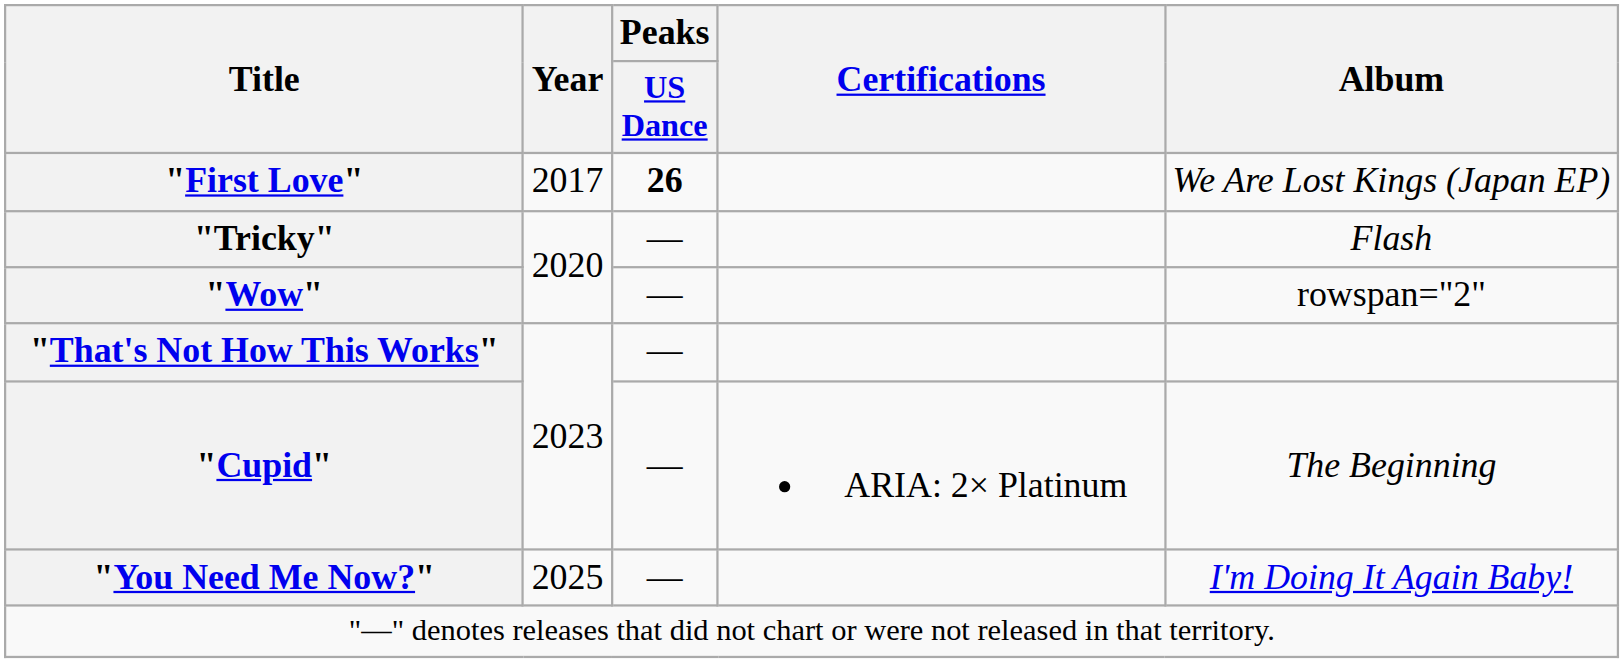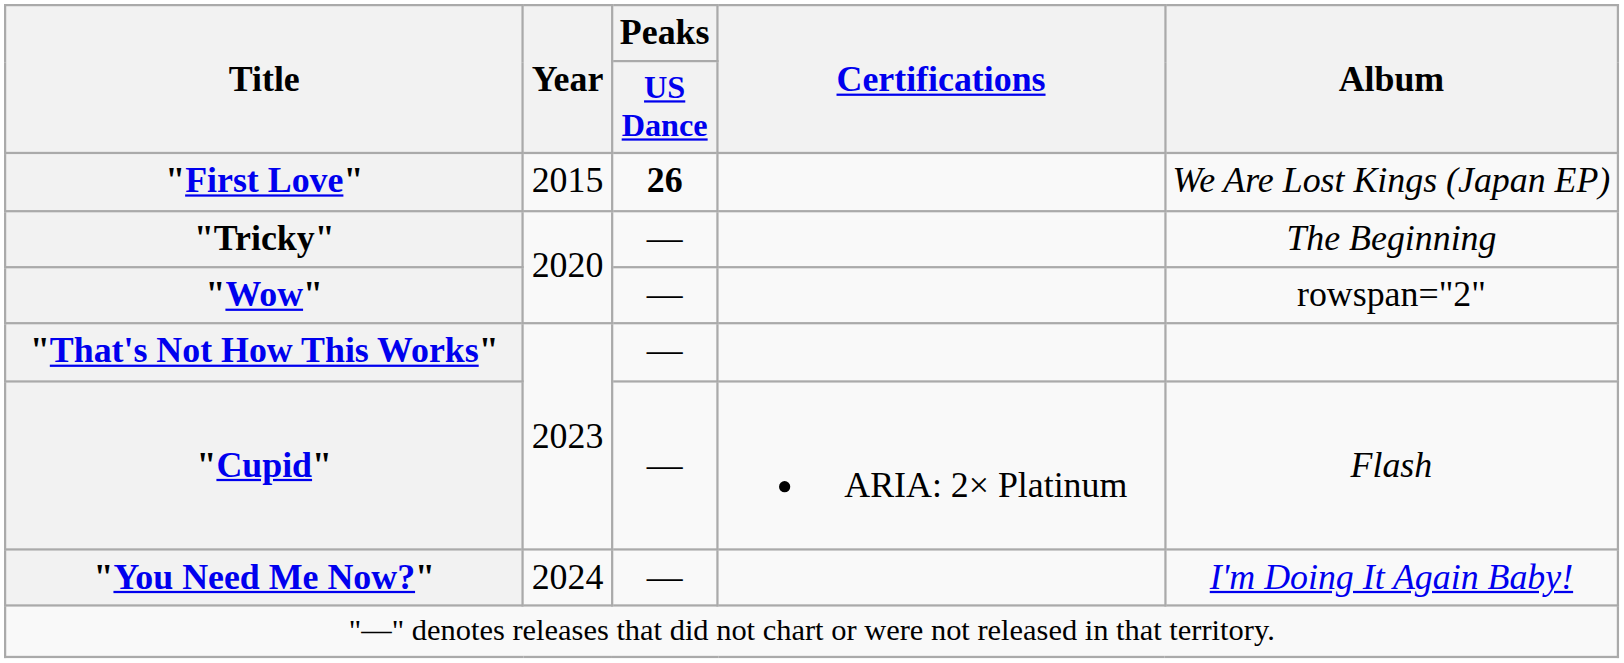"First Love" | Year: 2017 -> 2015
"Tricky" | Album: Flash -> The Beginning
"Cupid" | Album: The Beginning -> Flash
"You Need Me Now?" | Year: 2025 -> 2024
